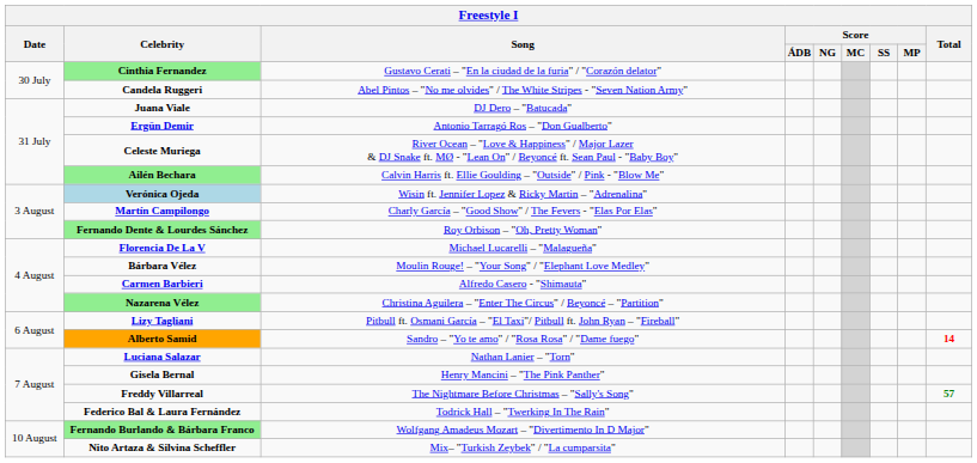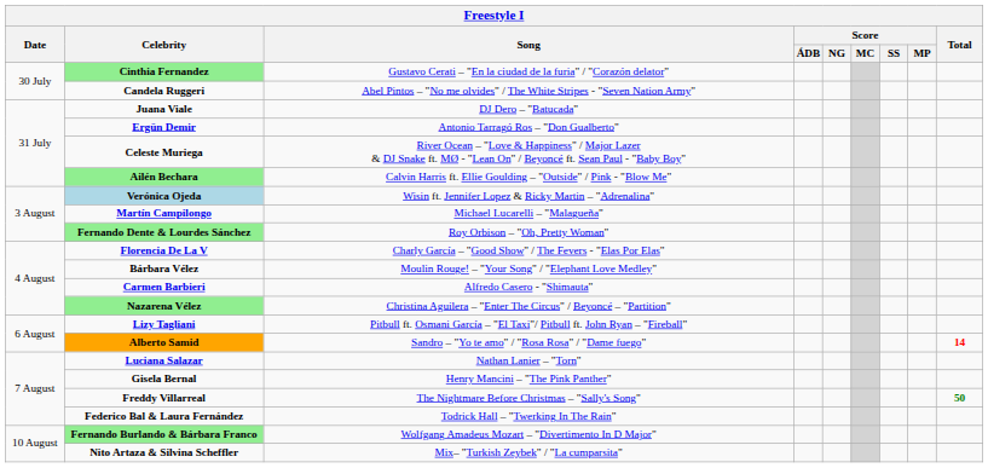Martín Campilongo | Song: Charly García – "Good Show" / The Fevers - "Elas Por Elas" -> Michael Lucarelli – "Malagueña"
Florencia De La V | Song: Michael Lucarelli – "Malagueña" -> Charly García – "Good Show" / The Fevers - "Elas Por Elas"
Freddy Villarreal | Total: 57 -> 50
